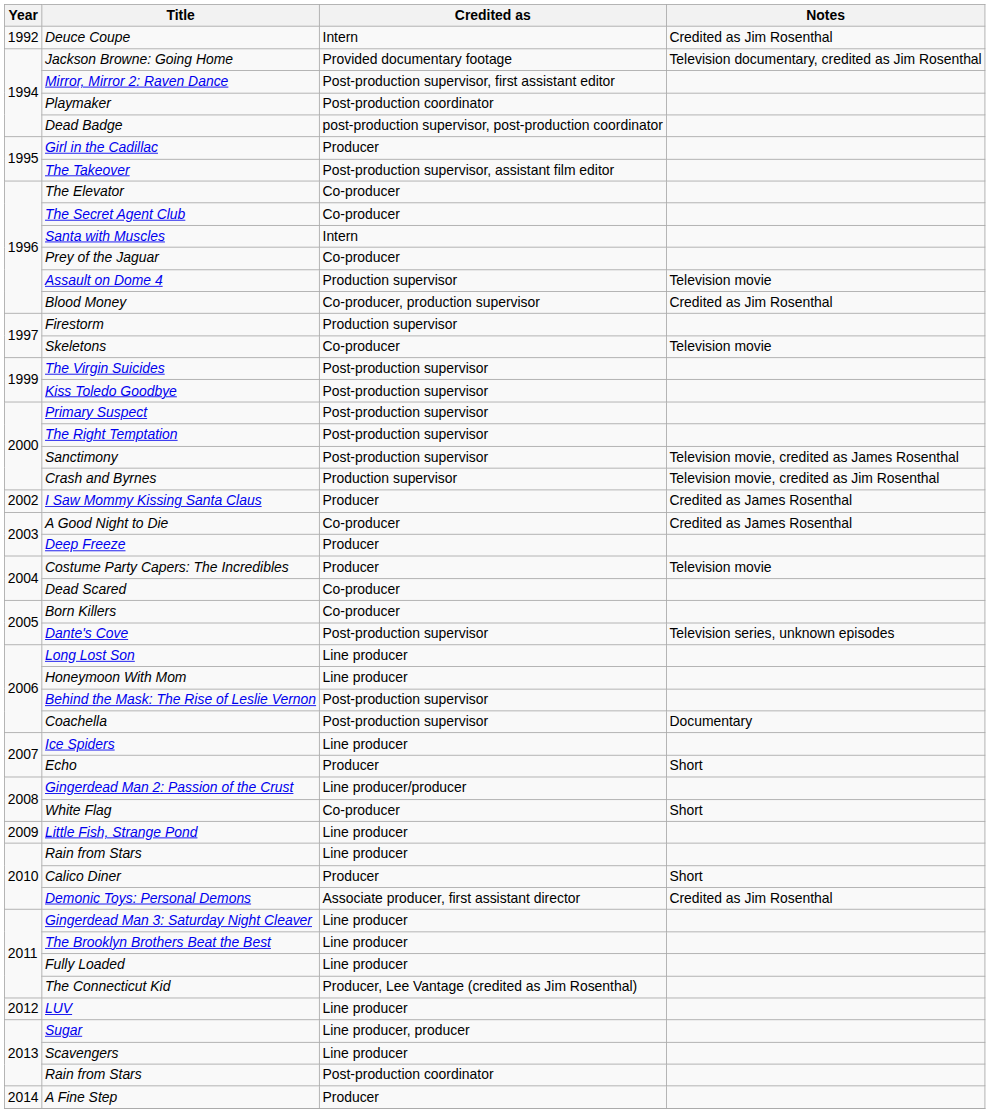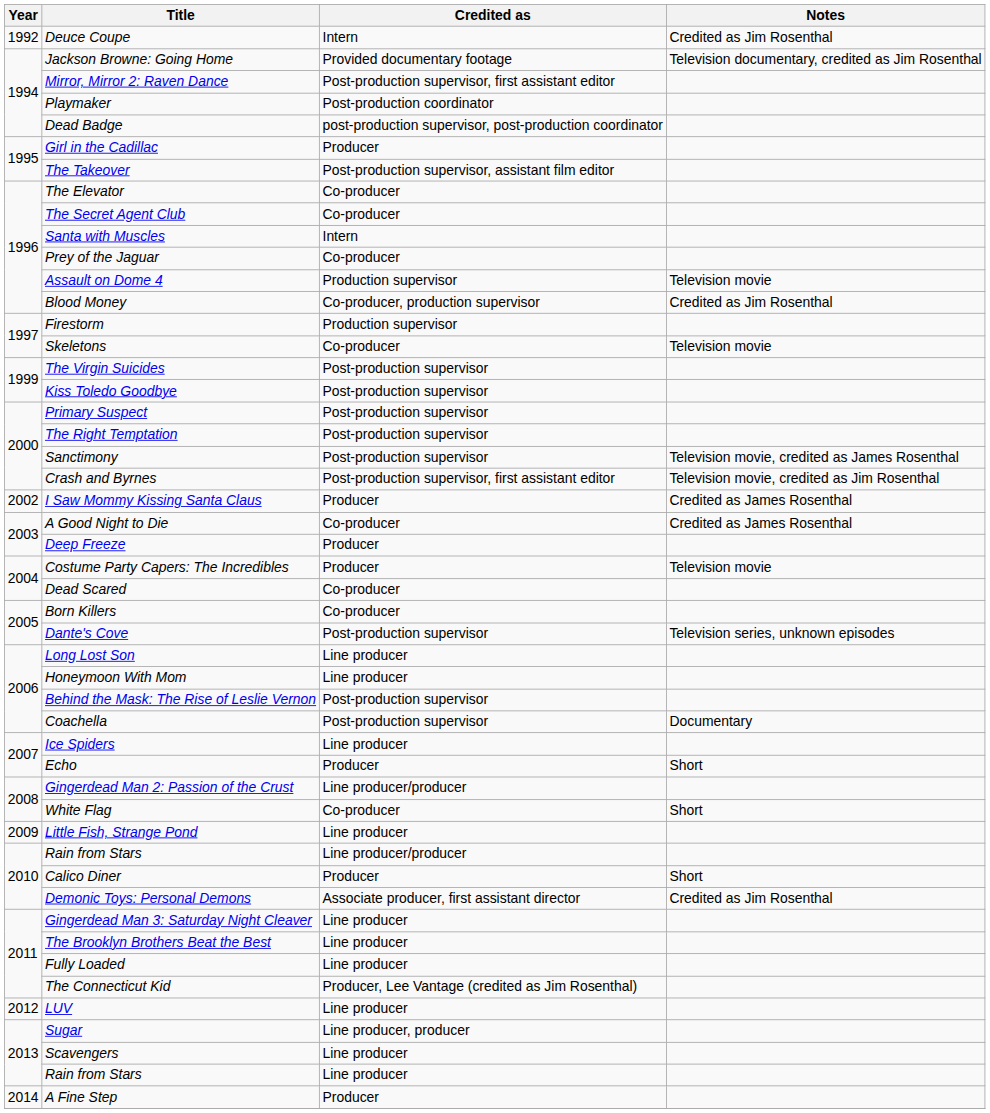Crash and Byrnes | Credited as: Production supervisor -> Post-production supervisor, first assistant editor
2010 / Rain from Stars | Credited as: Line producer -> Line producer/producer
2013 / Rain from Stars | Credited as: Post-production coordinator -> Line producer
